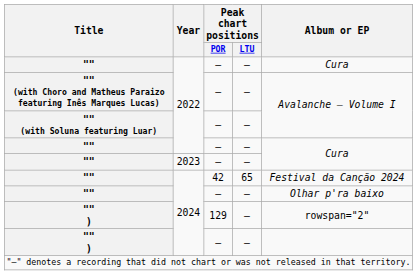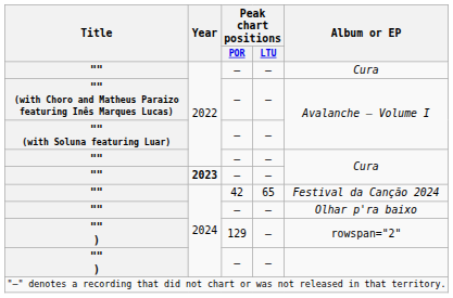"" / 2023 | Year: normal -> bold
